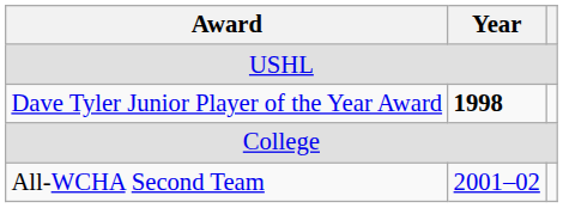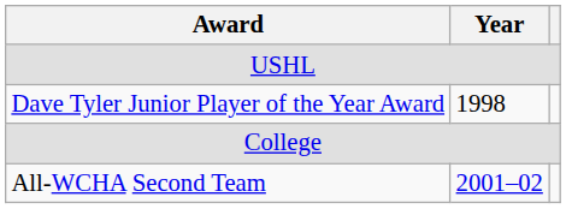Dave Tyler Junior Player of the Year Award | Year: bold -> normal
